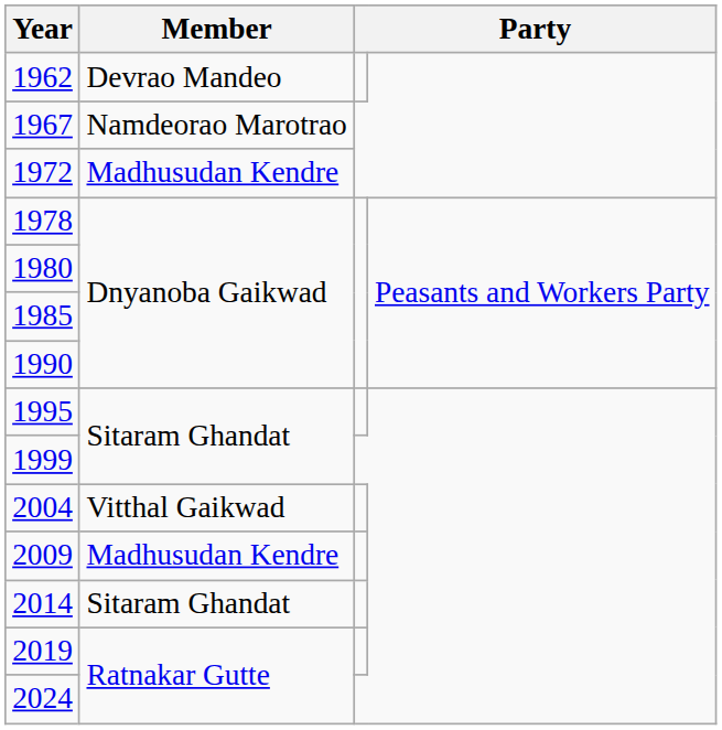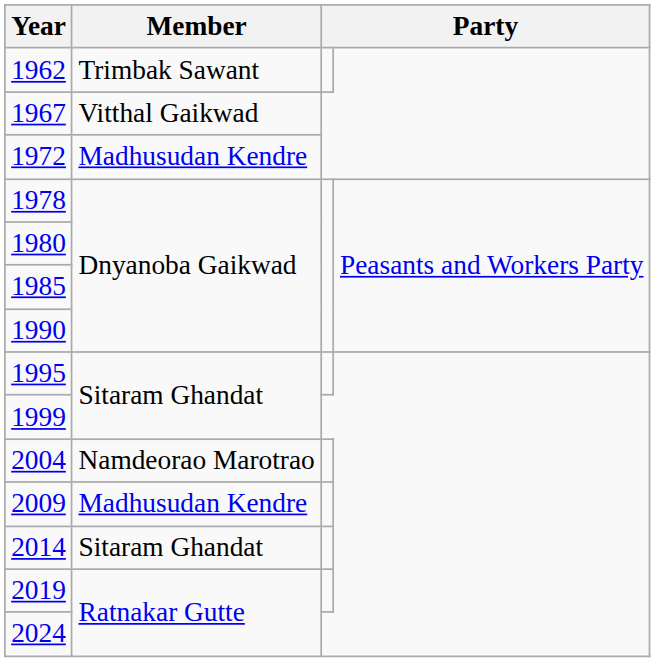1962 | Member: Devrao Mandeo -> Trimbak Sawant
1967 | Member: Namdeorao Marotrao -> Vitthal Gaikwad
2004 | Member: Vitthal Gaikwad -> Namdeorao Marotrao
